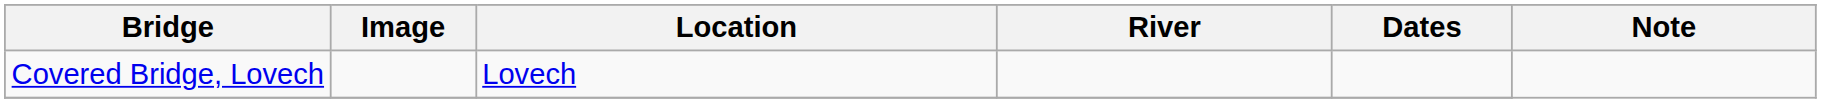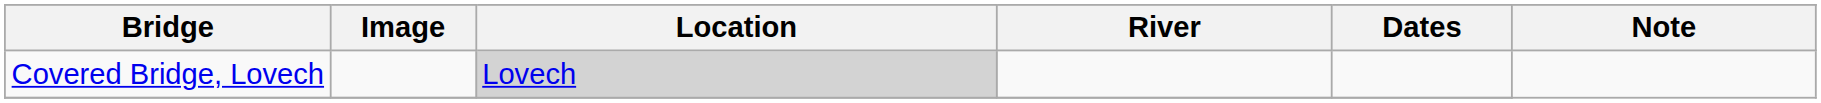Covered Bridge, Lovech | Location: no background -> lightgrey background
